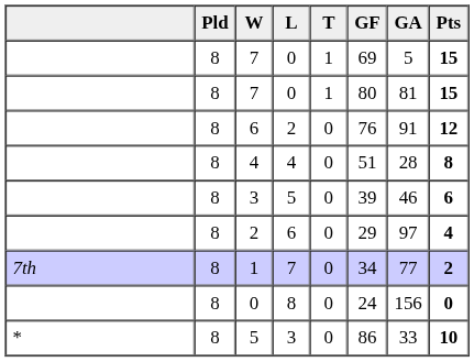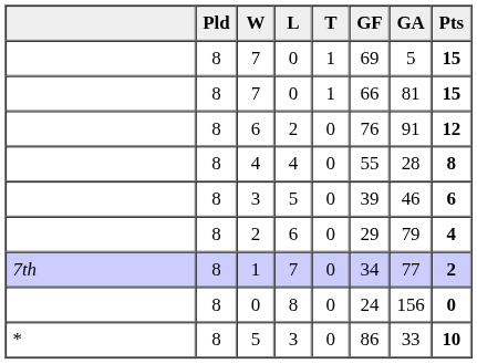row 3 | GF: 80 -> 66
row 5 | GF: 51 -> 55
row 7 | GA: 97 -> 79
